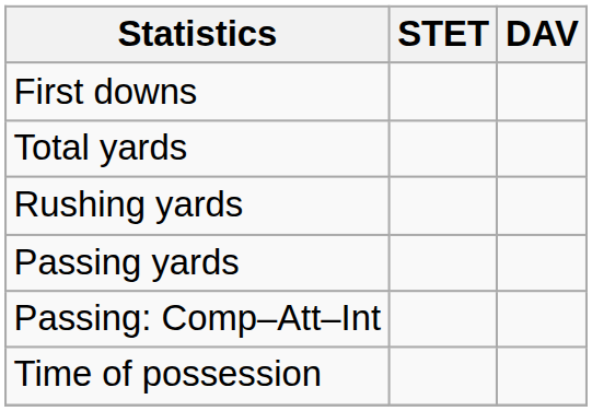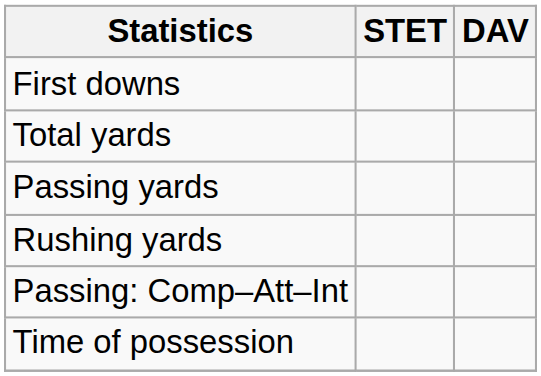rows swapped: Rushing yards <-> Passing yards
